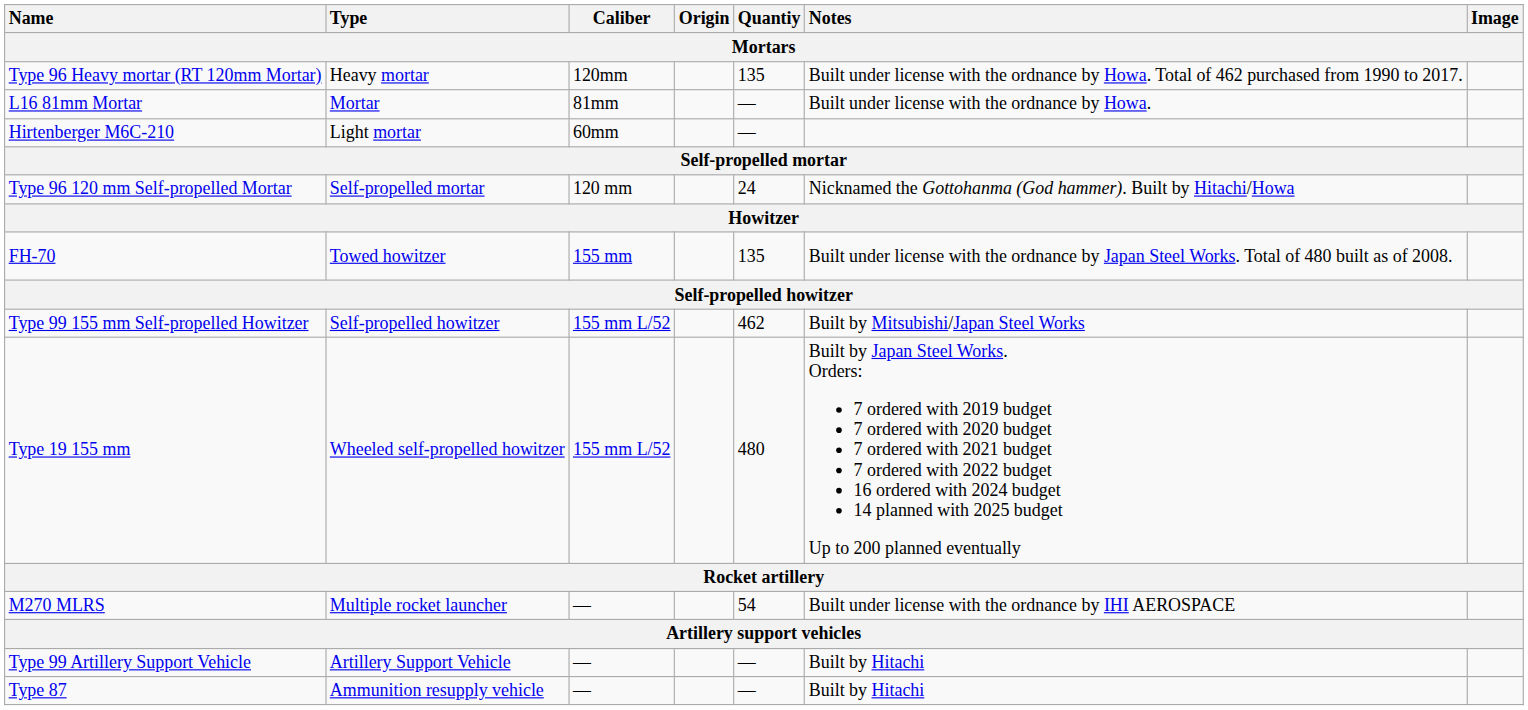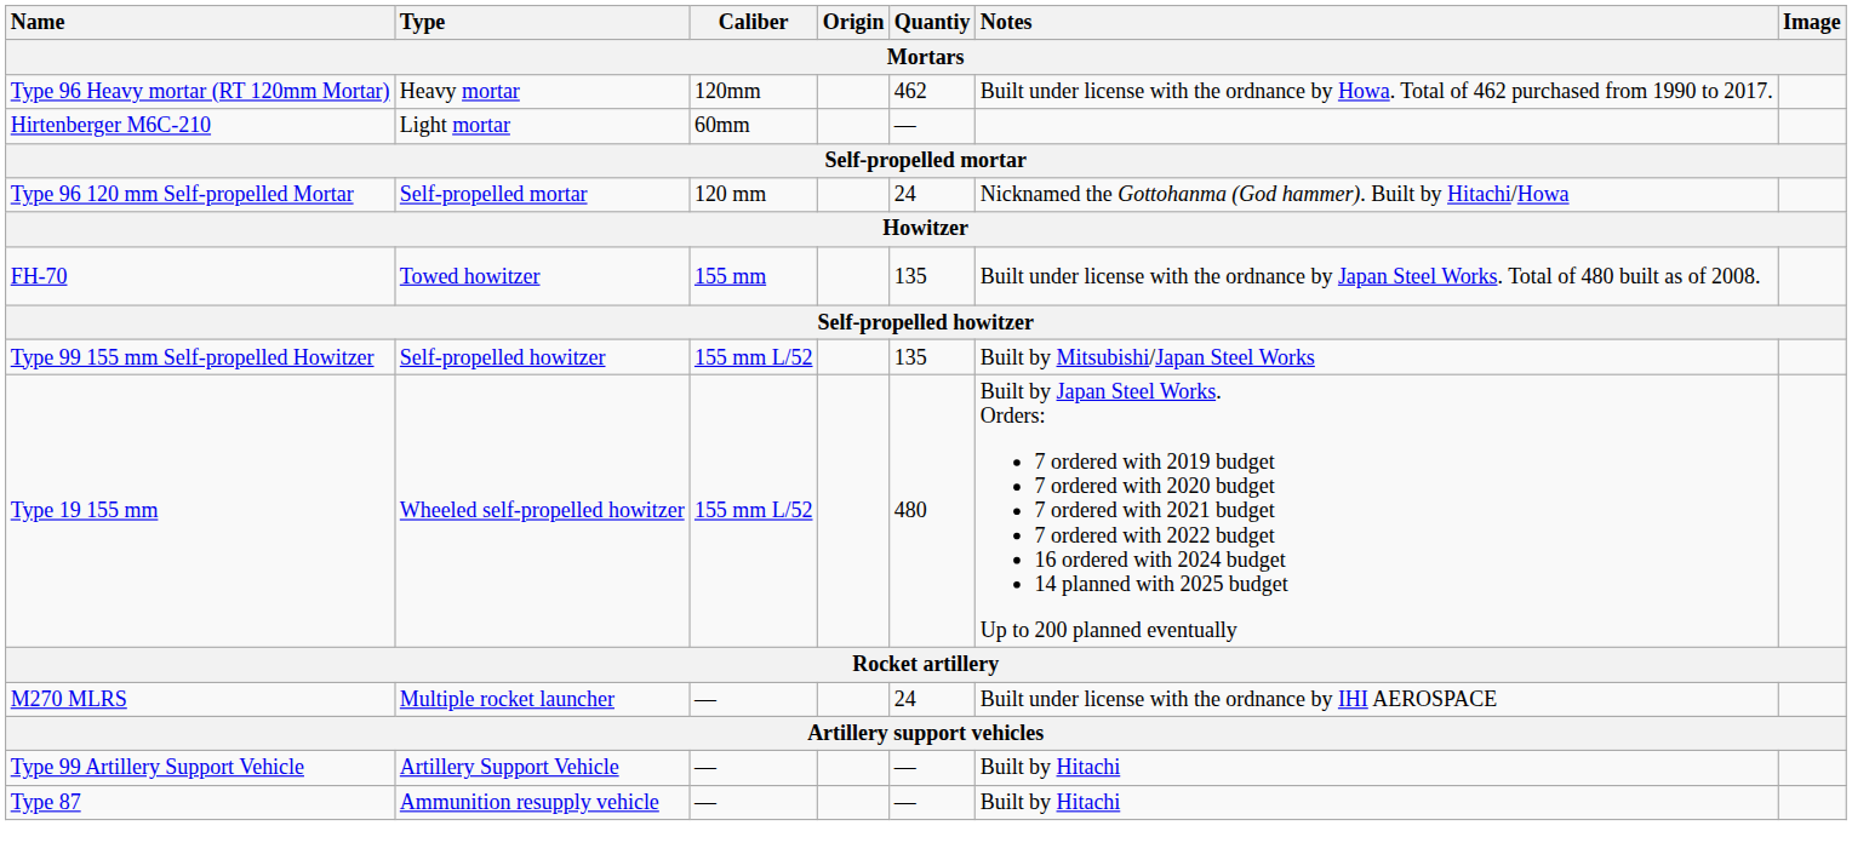Type 96 Heavy mortar (RT 120mm Mortar) | Quantiy: 135 -> 462
- row: L16 81mm Mortar | Mortar | 81mm | — | Built under license with the ordnance by Howa.
Type 99 155 mm Self-propelled Howitzer | Quantiy: 462 -> 135
M270 MLRS | Quantiy: 54 -> 24
